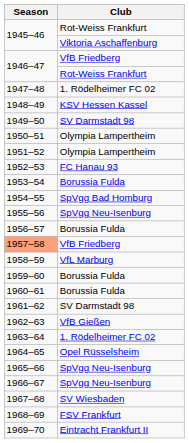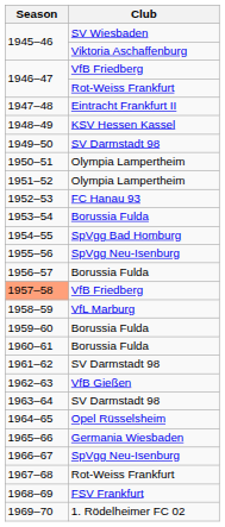row 2 | Club: Rot-Weiss Frankfurt -> SV Wiesbaden
row 6 | Club: 1. Rödelheimer FC 02 -> Eintracht Frankfurt II
row 22 | Club: 1. Rödelheimer FC 02 -> SV Darmstadt 98
row 24 | Club: SpVgg Neu-Isenburg -> Germania Wiesbaden
row 26 | Club: SV Wiesbaden -> Rot-Weiss Frankfurt
row 28 | Club: Eintracht Frankfurt II -> 1. Rödelheimer FC 02
